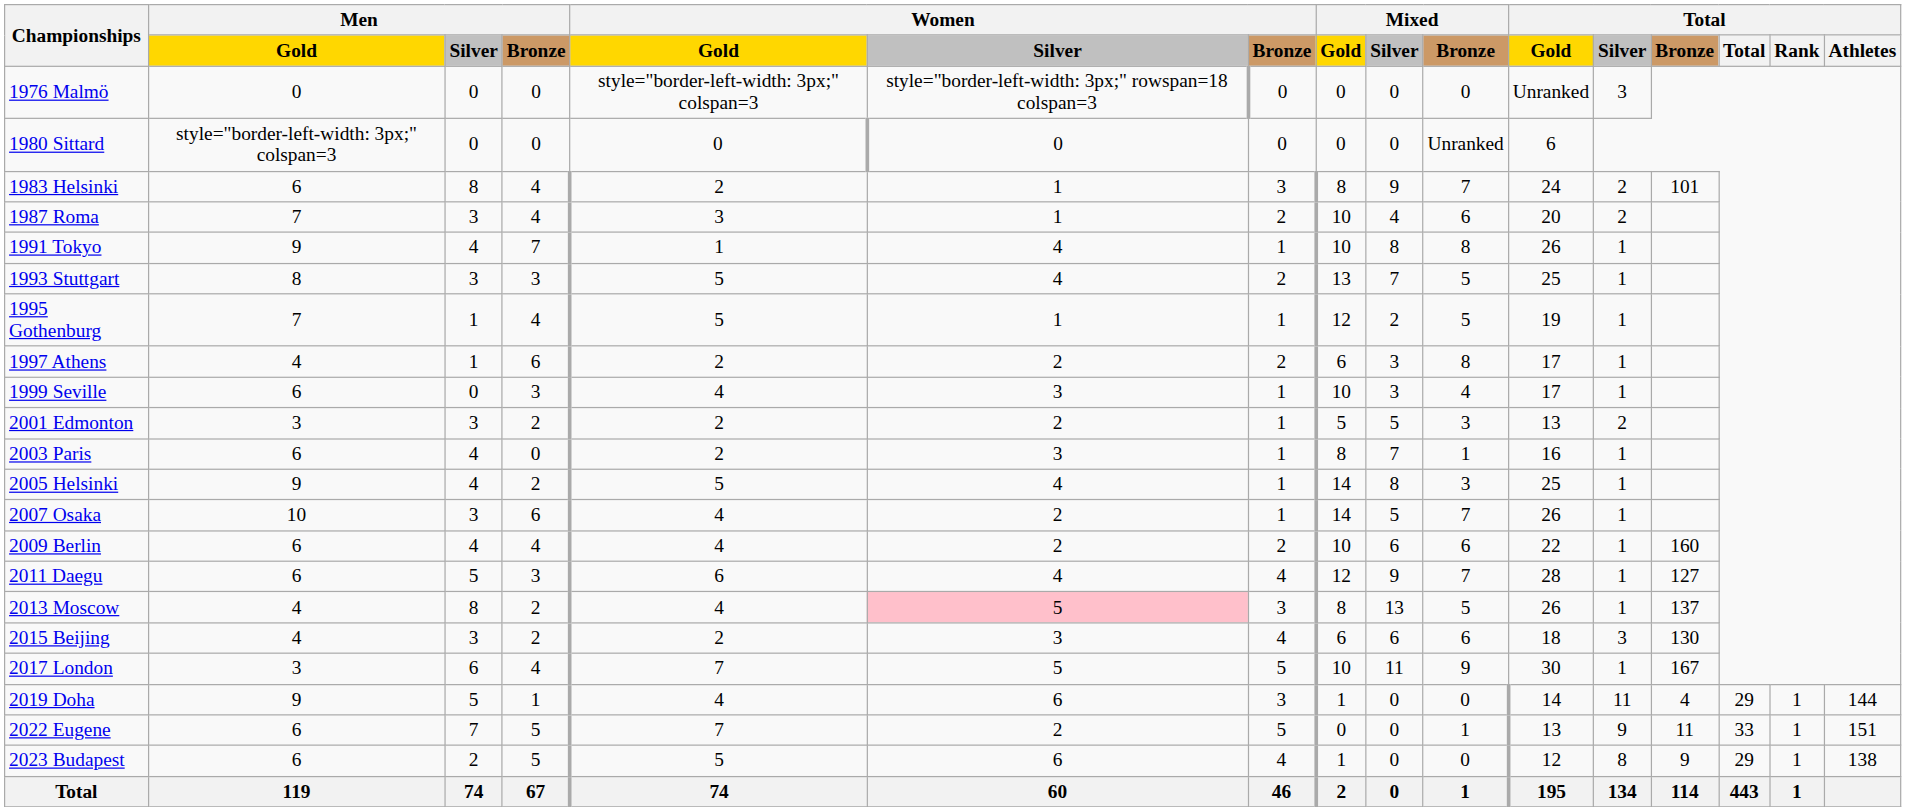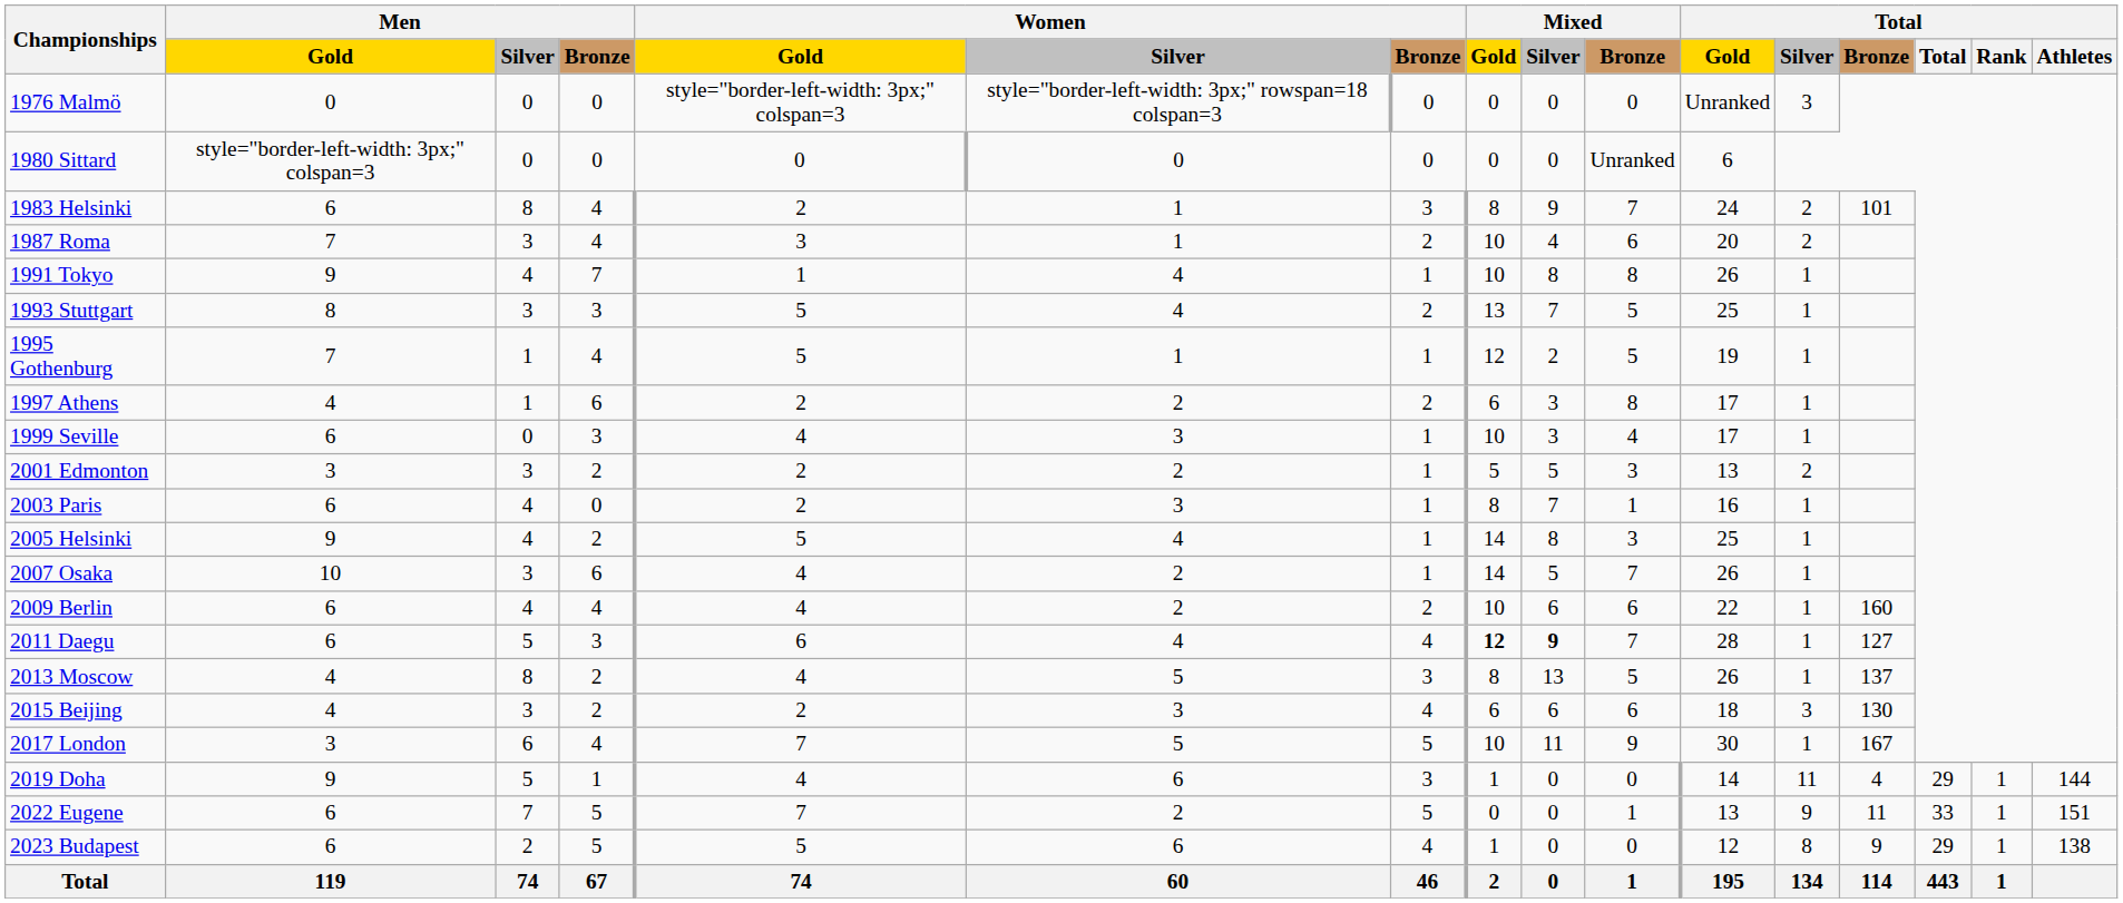2011 Daegu | Mixed / Gold: normal -> bold
2011 Daegu | Mixed / Silver: normal -> bold
2013 Moscow | Women / Silver: pink background -> no background
